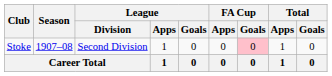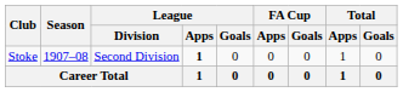Stoke | League / Apps: normal -> bold
Stoke | FA Cup / Goals: pink background -> no background
